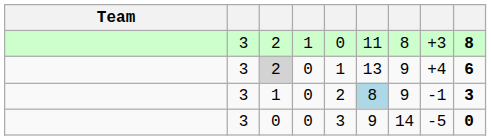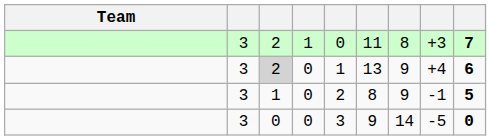row 2 | column 9: 8 -> 7
row 4 | column 6: lightblue background -> no background
row 4 | column 9: 3 -> 5
